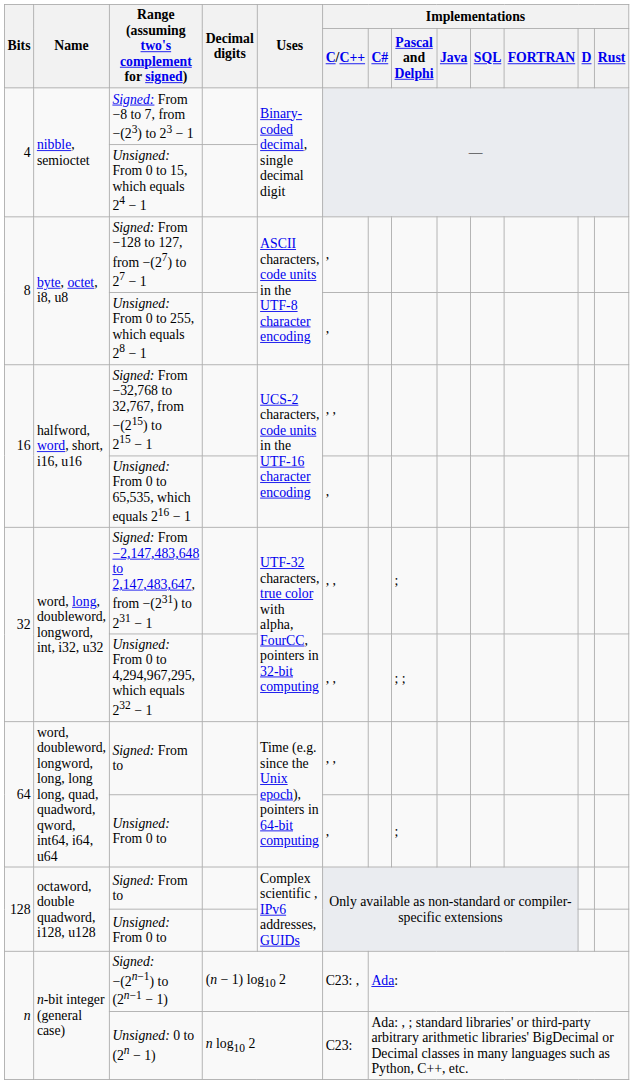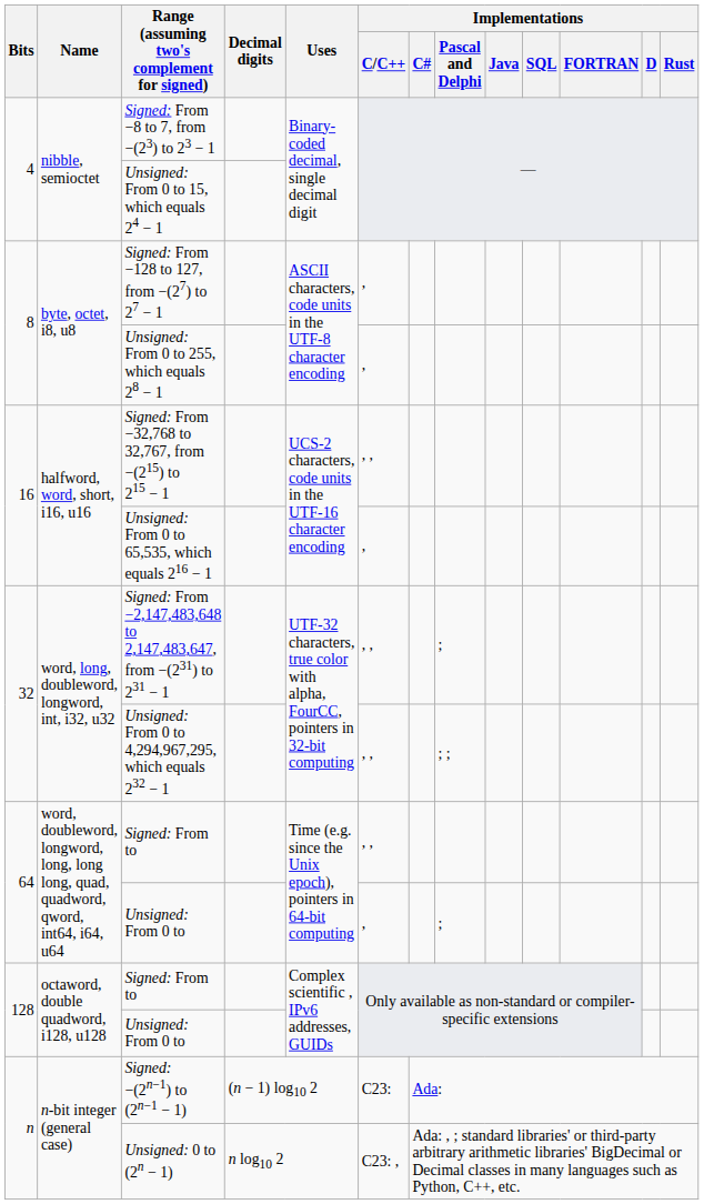Signed: −(2n−1) to (2n−1 − 1) | Implementations / C/C++: C23: , -> C23:
Unsigned: 0 to (2n − 1) | Implementations / C/C++: C23: -> C23: ,
